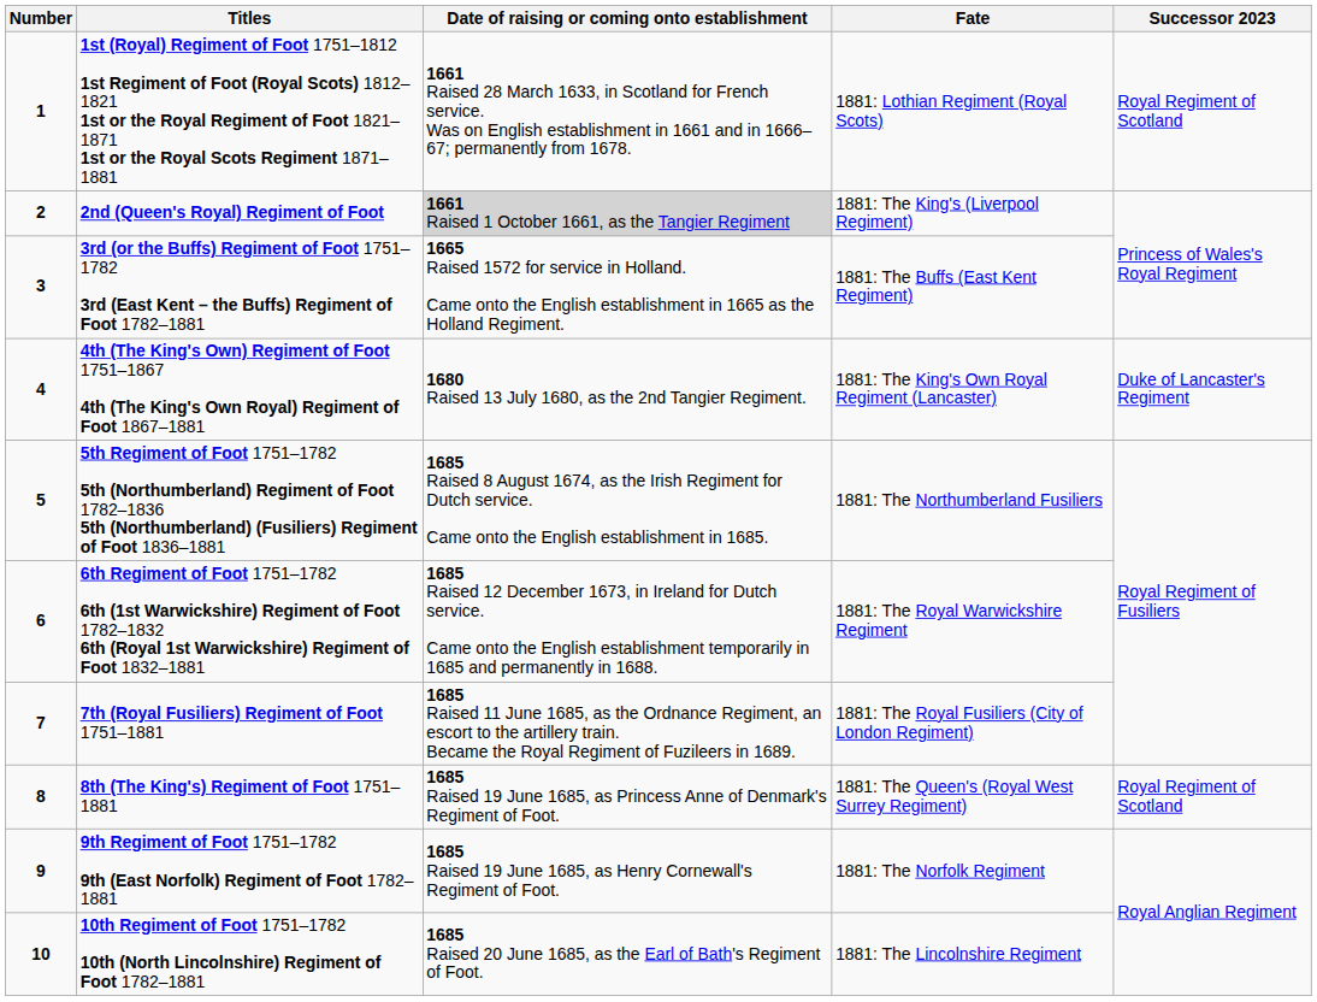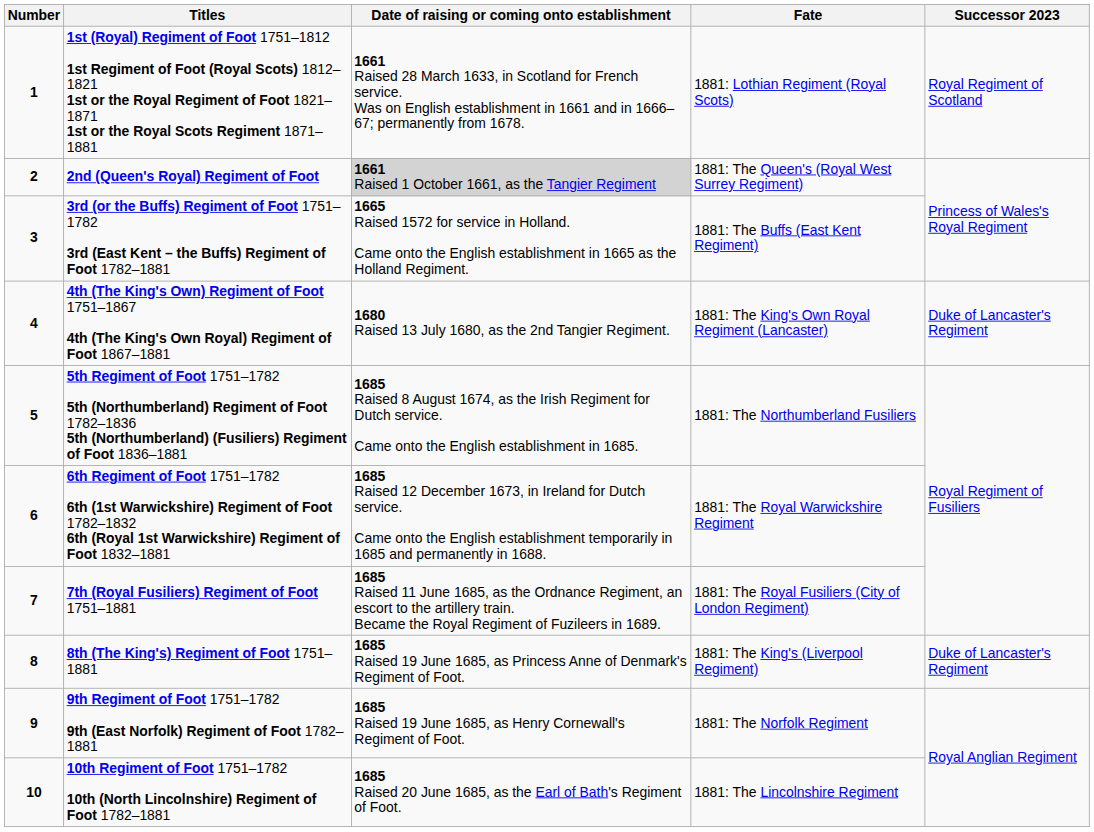2nd (Queen's Royal) Regiment of Foot | Fate: 1881: The King's (Liverpool Regiment) -> 1881: The Queen's (Royal West Surrey Regiment)
8th (The King's) Regiment of Foot 1751–1881 | Fate: 1881: The Queen's (Royal West Surrey Regiment) -> 1881: The King's (Liverpool Regiment)
8th (The King's) Regiment of Foot 1751–1881 | Successor 2023: Royal Regiment of Scotland -> Duke of Lancaster's Regiment
